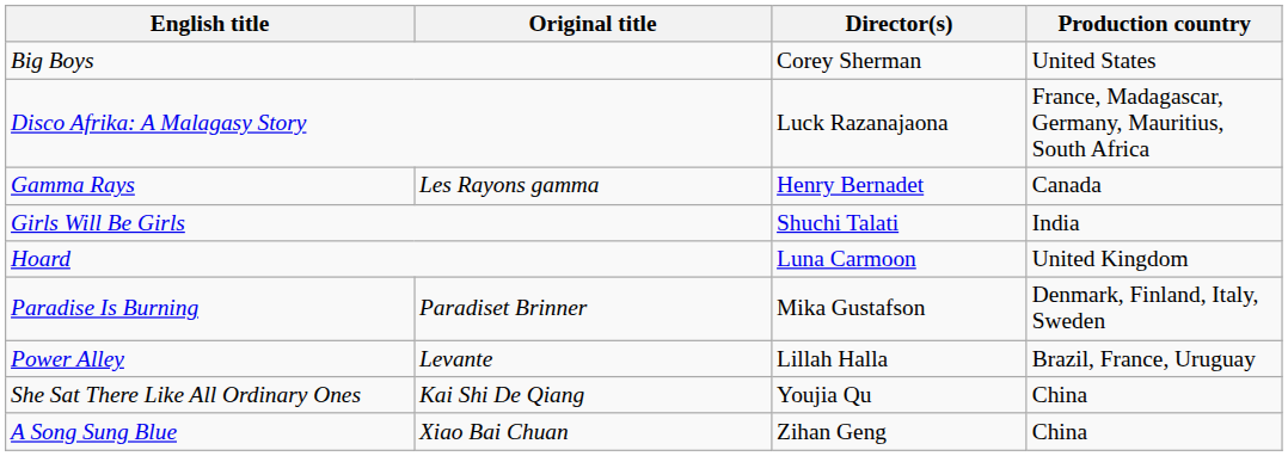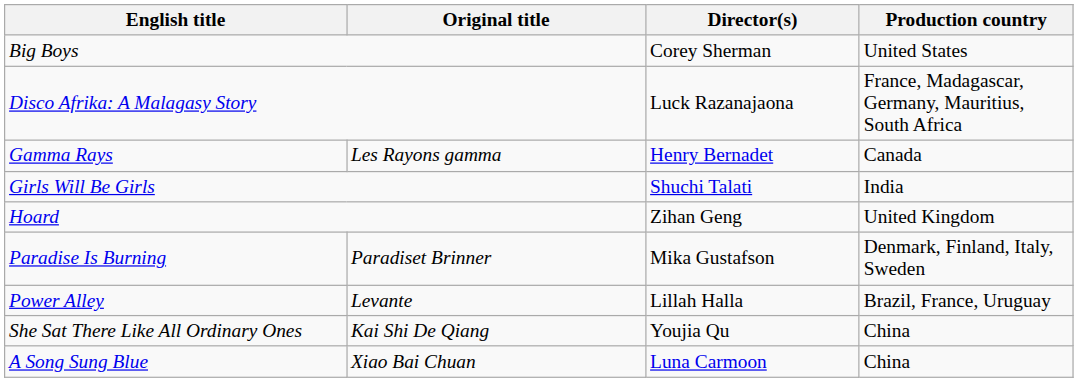Hoard | Director(s): Luna Carmoon -> Zihan Geng
A Song Sung Blue | Director(s): Zihan Geng -> Luna Carmoon
